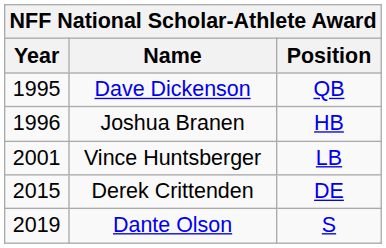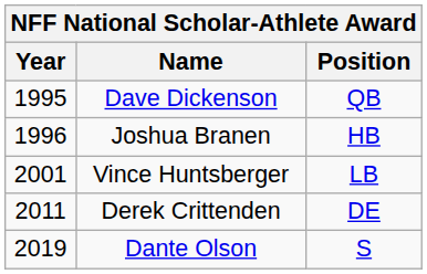Derek Crittenden | Year: 2015 -> 2011
